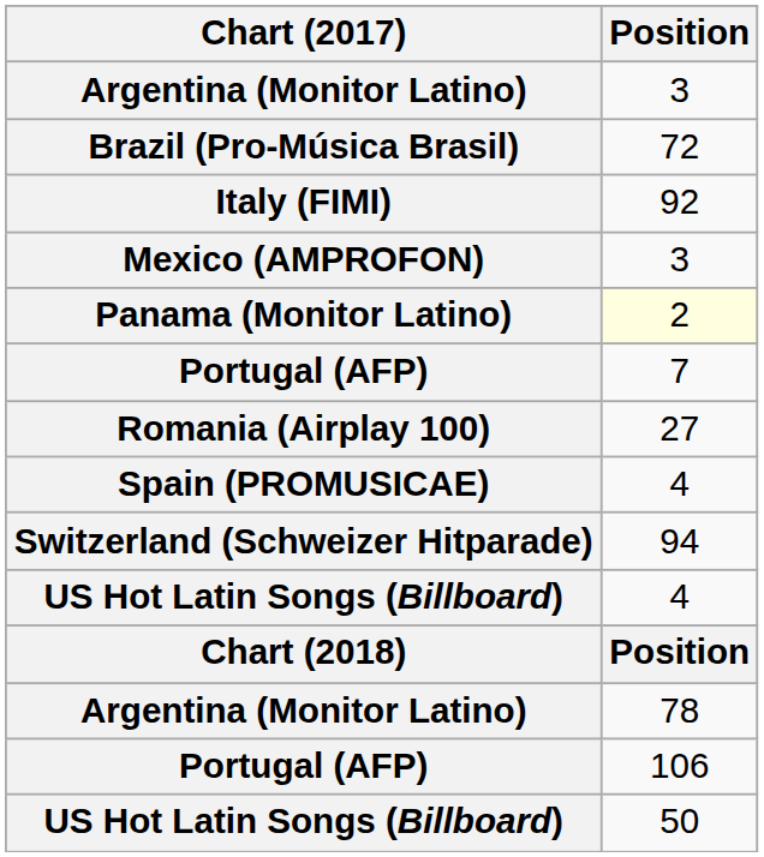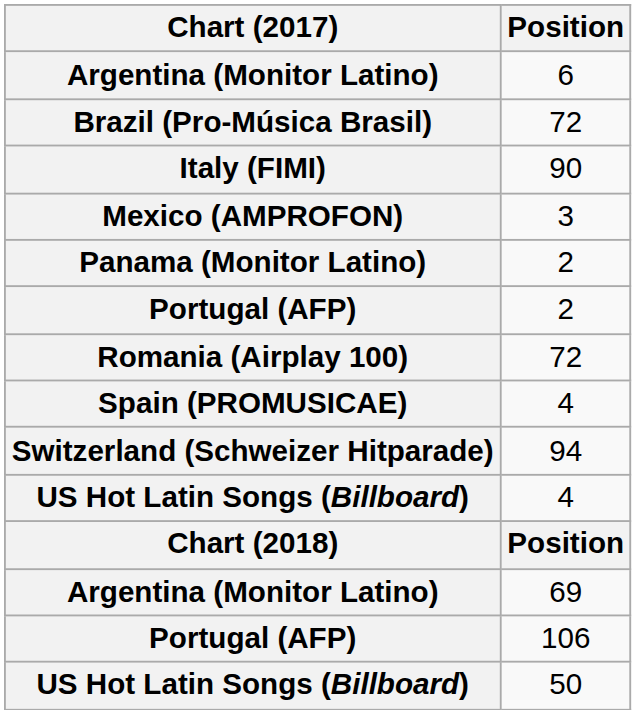row 2 | Position: 3 -> 6
row 4 | Position: 92 -> 90
row 6 | Position: lightyellow background -> no background
row 7 | Position: 7 -> 2
row 8 | Position: 27 -> 72
row 13 | Position: 78 -> 69
